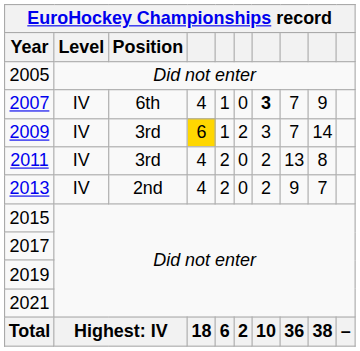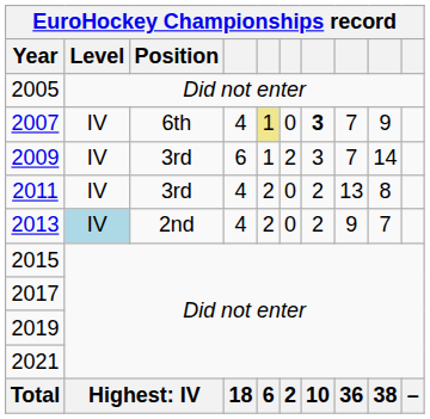2007 | column 5: no background -> khaki background
2009 | column 4: gold background -> no background
2013 | Level: no background -> lightblue background
